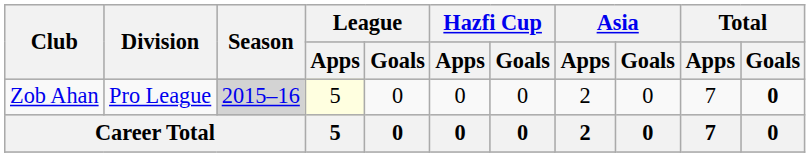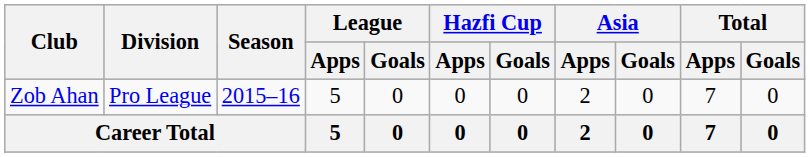Zob Ahan | Season: lightgrey background -> no background
Zob Ahan | League / Apps: lightyellow background -> no background
Zob Ahan | Total / Goals: bold -> normal
